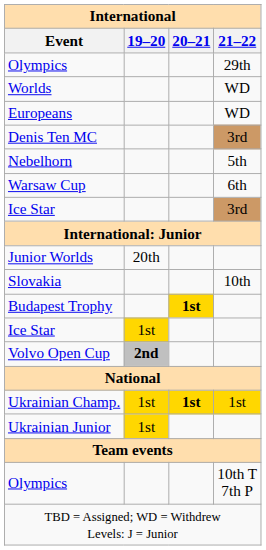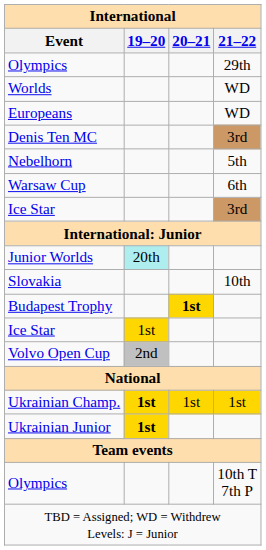Junior Worlds | International / 19–20: no background -> paleturquoise background
Volvo Open Cup | International / 19–20: bold -> normal
Ukrainian Champ. | International / 19–20: normal -> bold
Ukrainian Champ. | International / 20–21: bold -> normal
Ukrainian Junior | International / 19–20: normal -> bold
